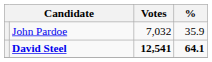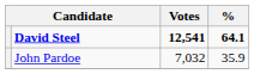rows swapped: David Steel <-> John Pardoe
